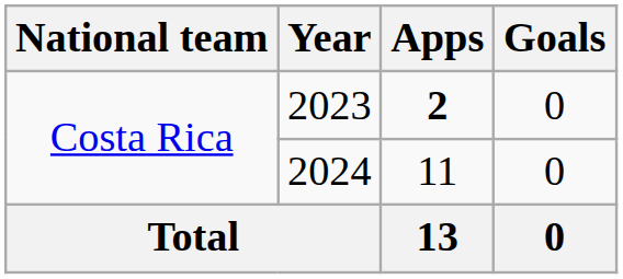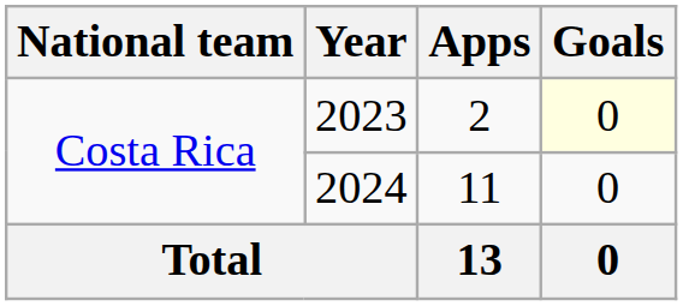2023 | Apps: bold -> normal
2023 | Goals: no background -> lightyellow background
